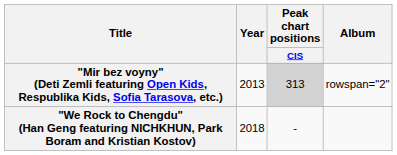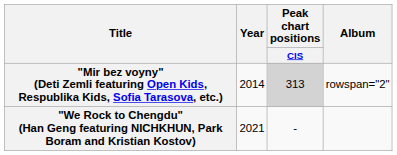row 3 | Year: 2013 -> 2014
row 4 | Year: 2018 -> 2021
